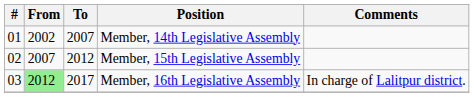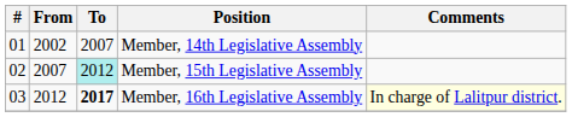Member, 15th Legislative Assembly | To: no background -> paleturquoise background
Member, 16th Legislative Assembly | From: lightgreen background -> no background
Member, 16th Legislative Assembly | To: normal -> bold
Member, 16th Legislative Assembly | Comments: no background -> lightyellow background
